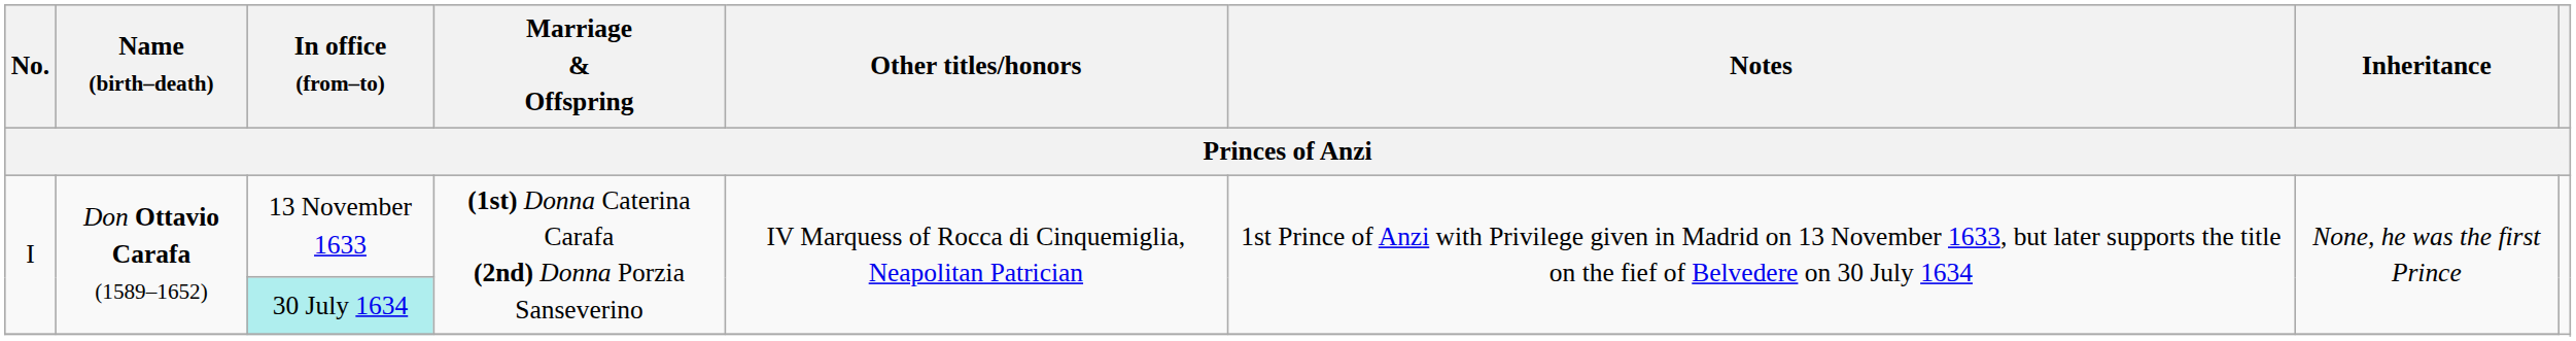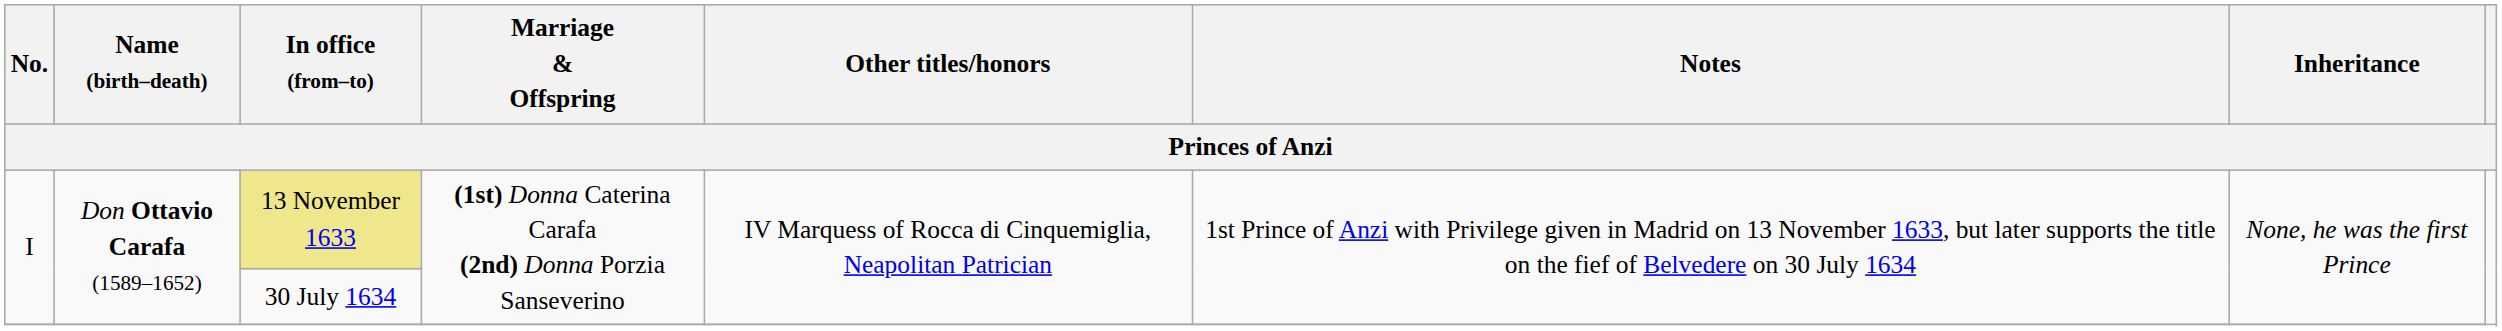13 November 1633 | In office (from–to): no background -> khaki background
30 July 1634 | In office (from–to): paleturquoise background -> no background
